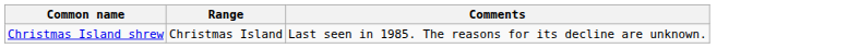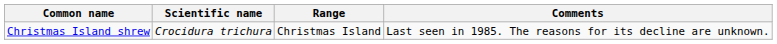+ column: Scientific name | Crocidura trichura
